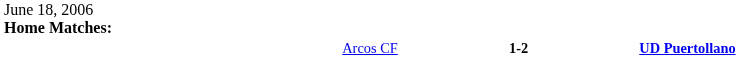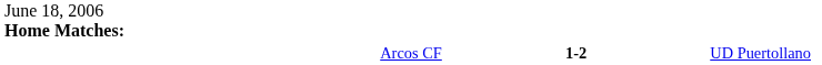Arcos CF | column 3: bold -> normal
